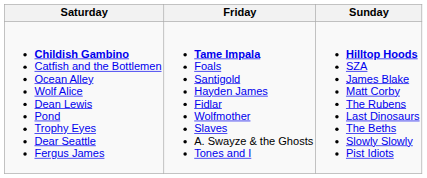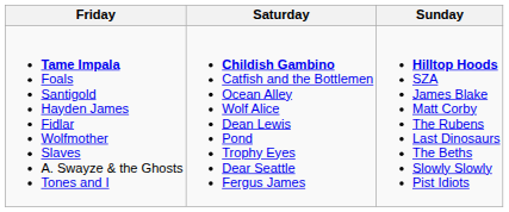columns swapped: Friday <-> Saturday
